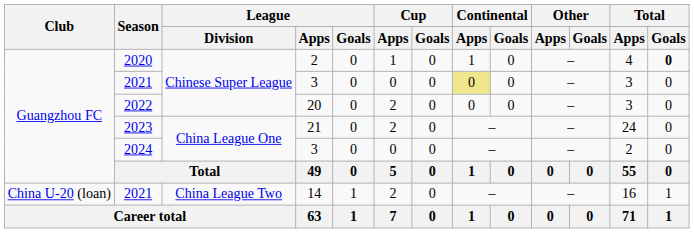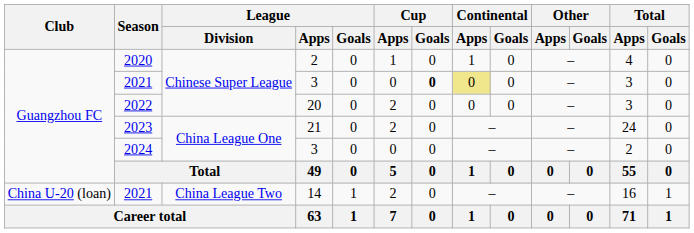2020 | Total / Goals: bold -> normal
2021 / 3 | Cup / Goals: normal -> bold
